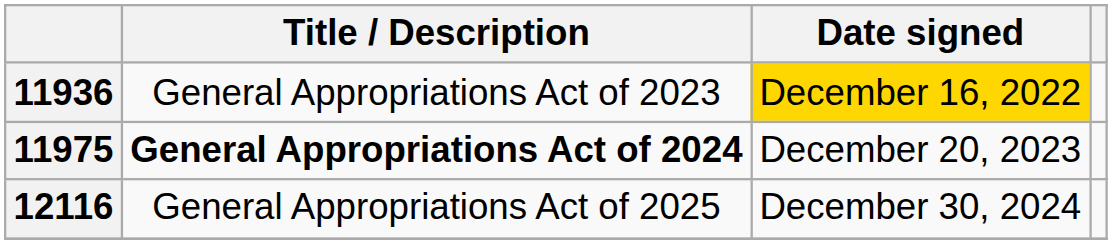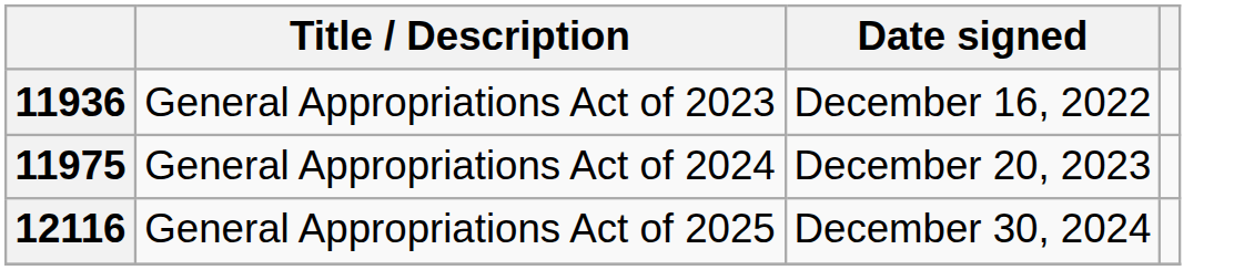11936 | Date signed: gold background -> no background
11975 | Title / Description: bold -> normal
